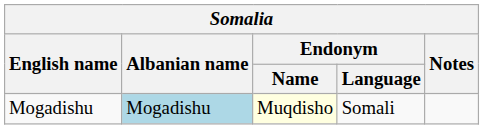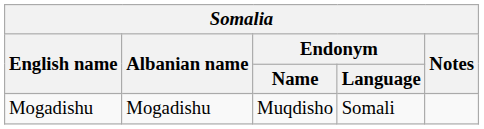row 4 | Albanian name: lightblue background -> no background
row 4 | Endonym / Name: lightyellow background -> no background
